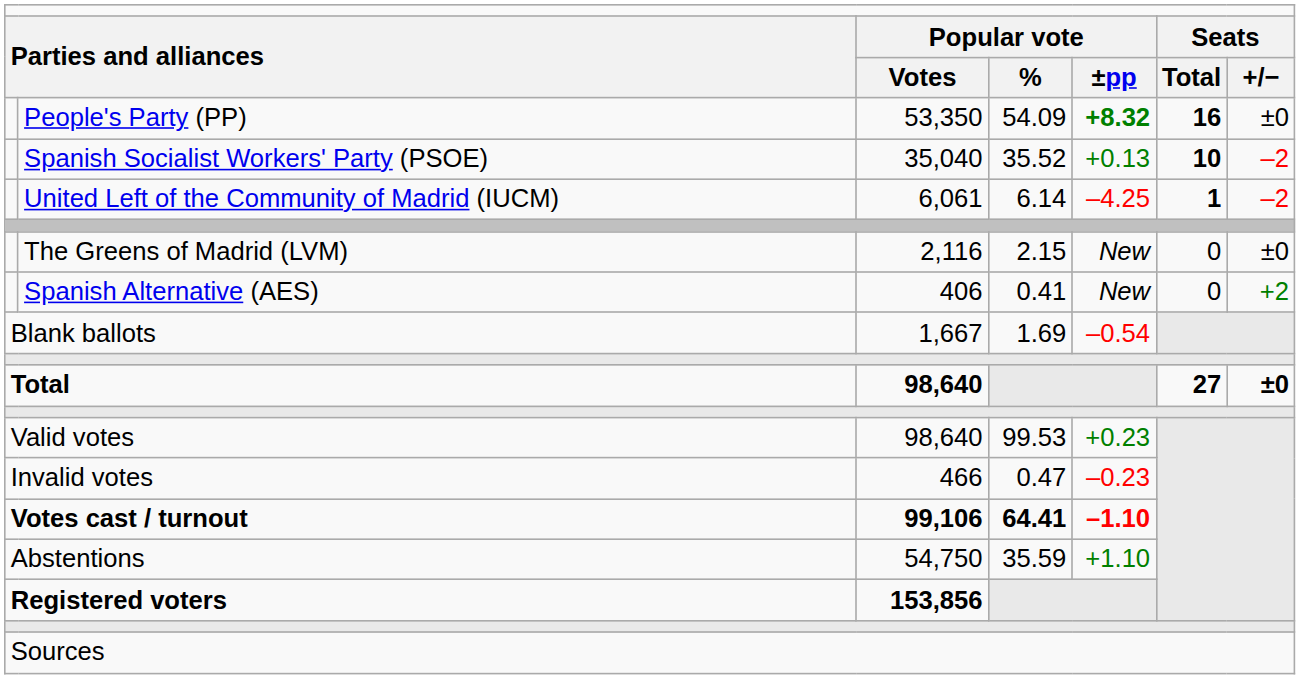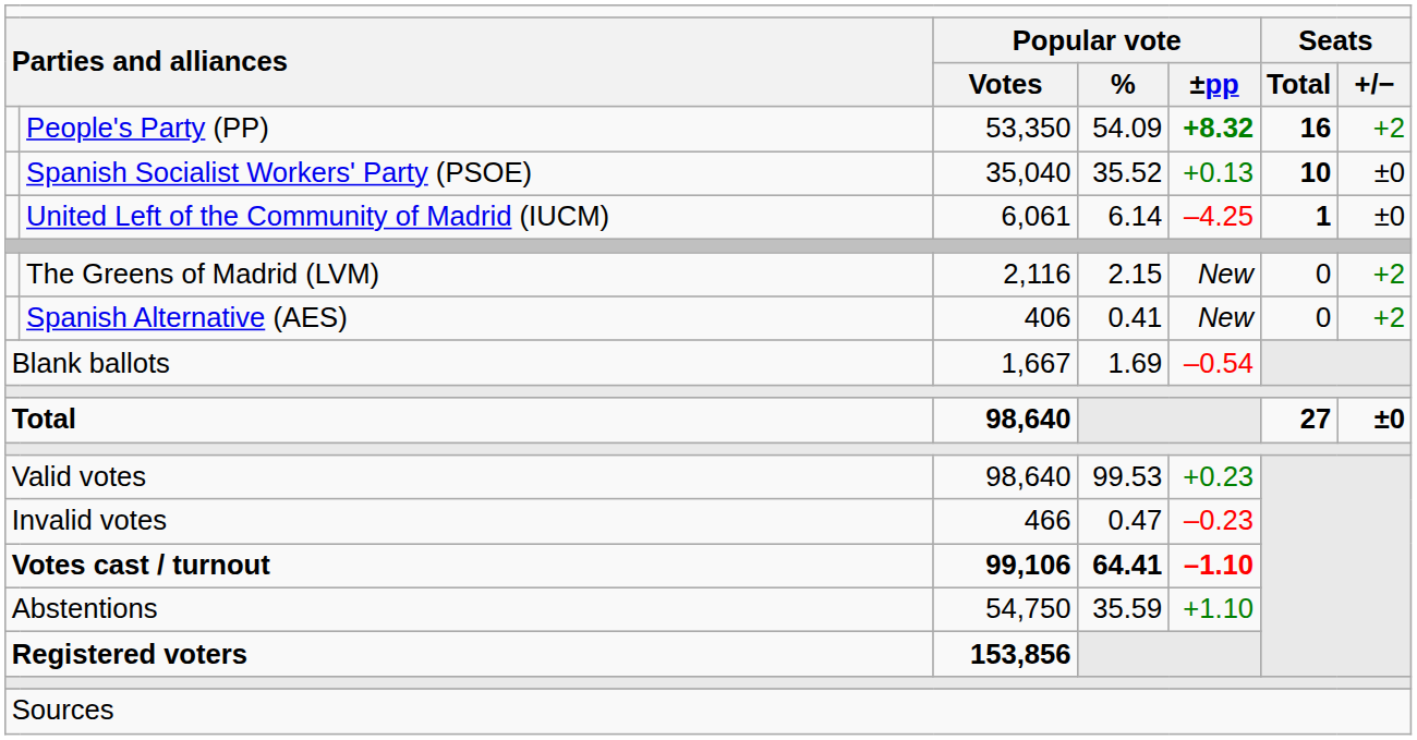People's Party (PP) | column 7: ±0 -> +2
Spanish Socialist Workers' Party (PSOE) | column 7: –2 -> ±0
United Left of the Community of Madrid (IUCM) | column 7: –2 -> ±0
The Greens of Madrid (LVM) | column 7: ±0 -> +2
